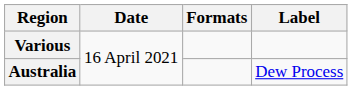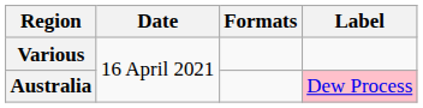Australia | Label: no background -> pink background
